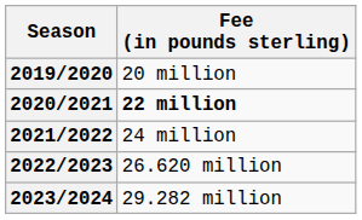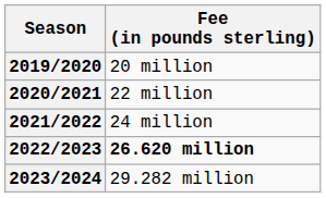2020/2021 | Fee (in pounds sterling): bold -> normal
2022/2023 | Fee (in pounds sterling): normal -> bold
